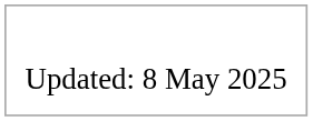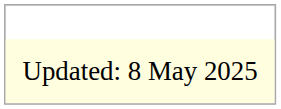row 1 | column 1: no background -> lightyellow background
